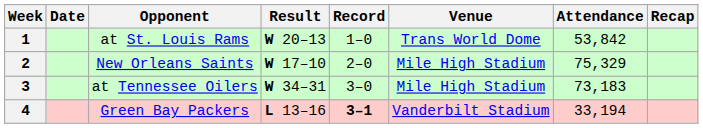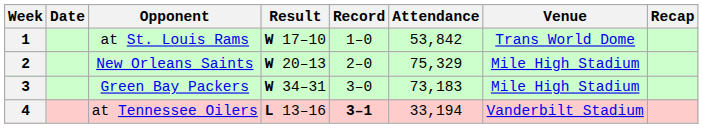columns swapped: Venue <-> Attendance
1 | Result: W 20–13 -> W 17–10
2 | Result: W 17–10 -> W 20–13
3 | Opponent: at Tennessee Oilers -> Green Bay Packers
4 | Opponent: Green Bay Packers -> at Tennessee Oilers
